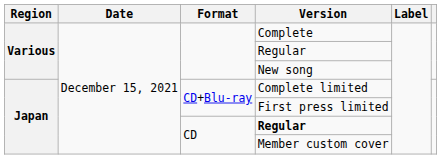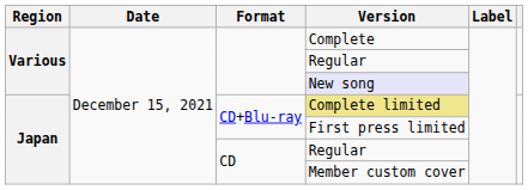New song | Version: no background -> lavender background
Complete limited | Version: no background -> khaki background
CD / Regular | Version: bold -> normal
